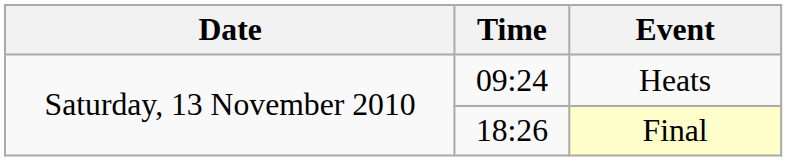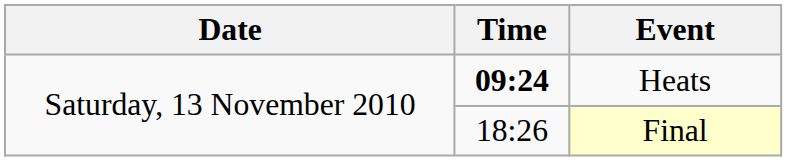Heats | Time: normal -> bold
